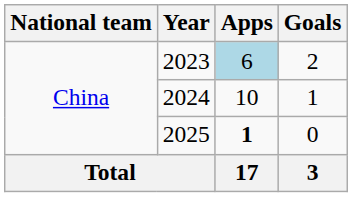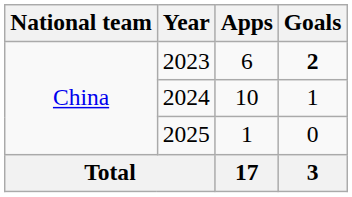2023 | Apps: lightblue background -> no background
2023 | Goals: normal -> bold
2025 | Apps: bold -> normal
